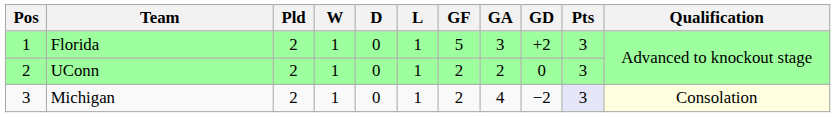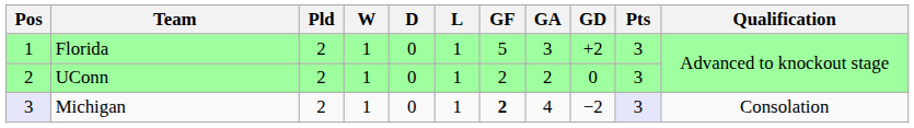Michigan | Pos: no background -> lavender background
Michigan | GF: normal -> bold
Michigan | Qualification: lightyellow background -> no background
